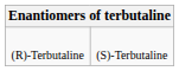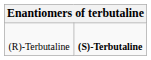(R)-Terbutaline | column 2: normal -> bold
